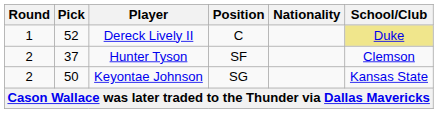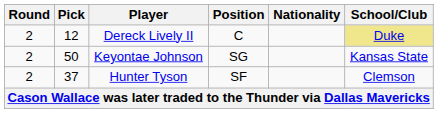Dereck Lively II | Round: 1 -> 2
Dereck Lively II | Pick: 52 -> 12
rows swapped: Hunter Tyson <-> Keyontae Johnson
